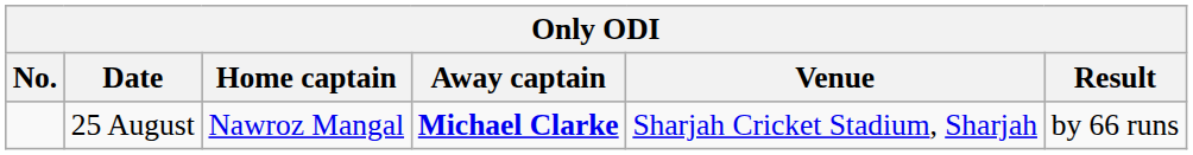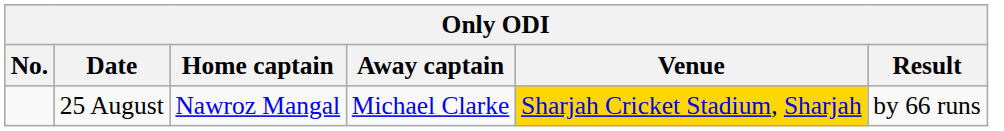25 August | Away captain: bold -> normal
25 August | Venue: no background -> gold background
